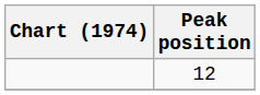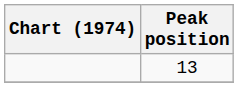row 2 | Peak position: 12 -> 13
